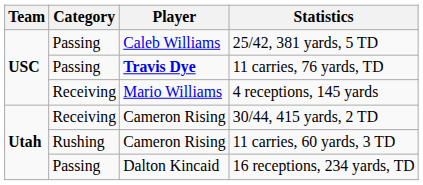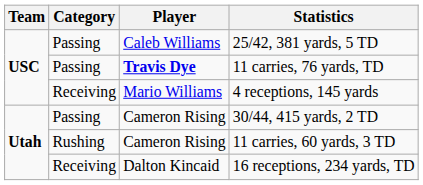30/44, 415 yards, 2 TD | Category: Receiving -> Passing
16 receptions, 234 yards, TD | Category: Passing -> Receiving
